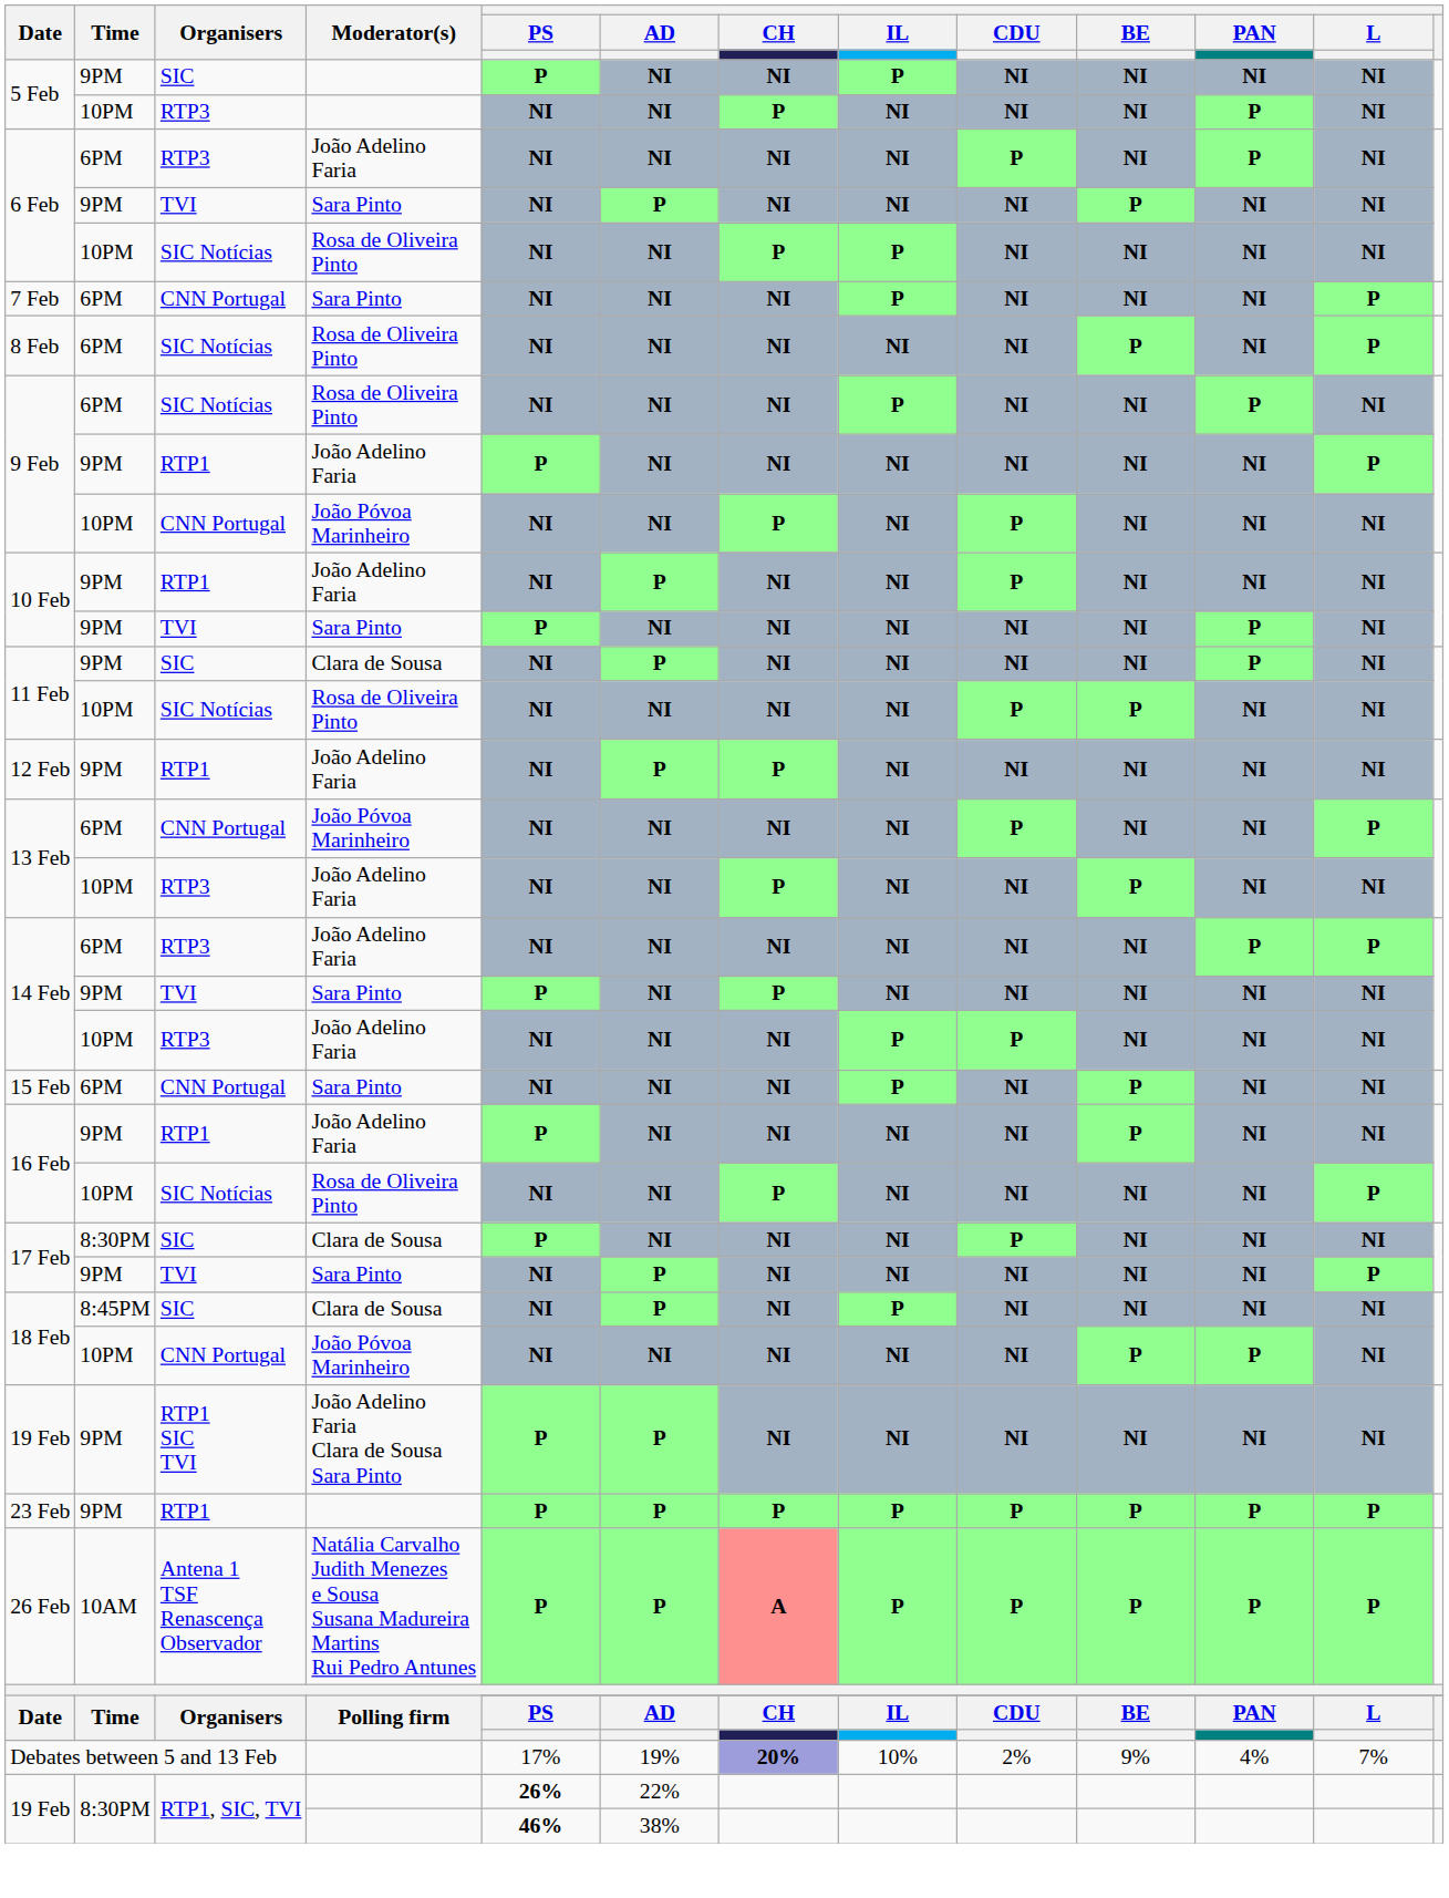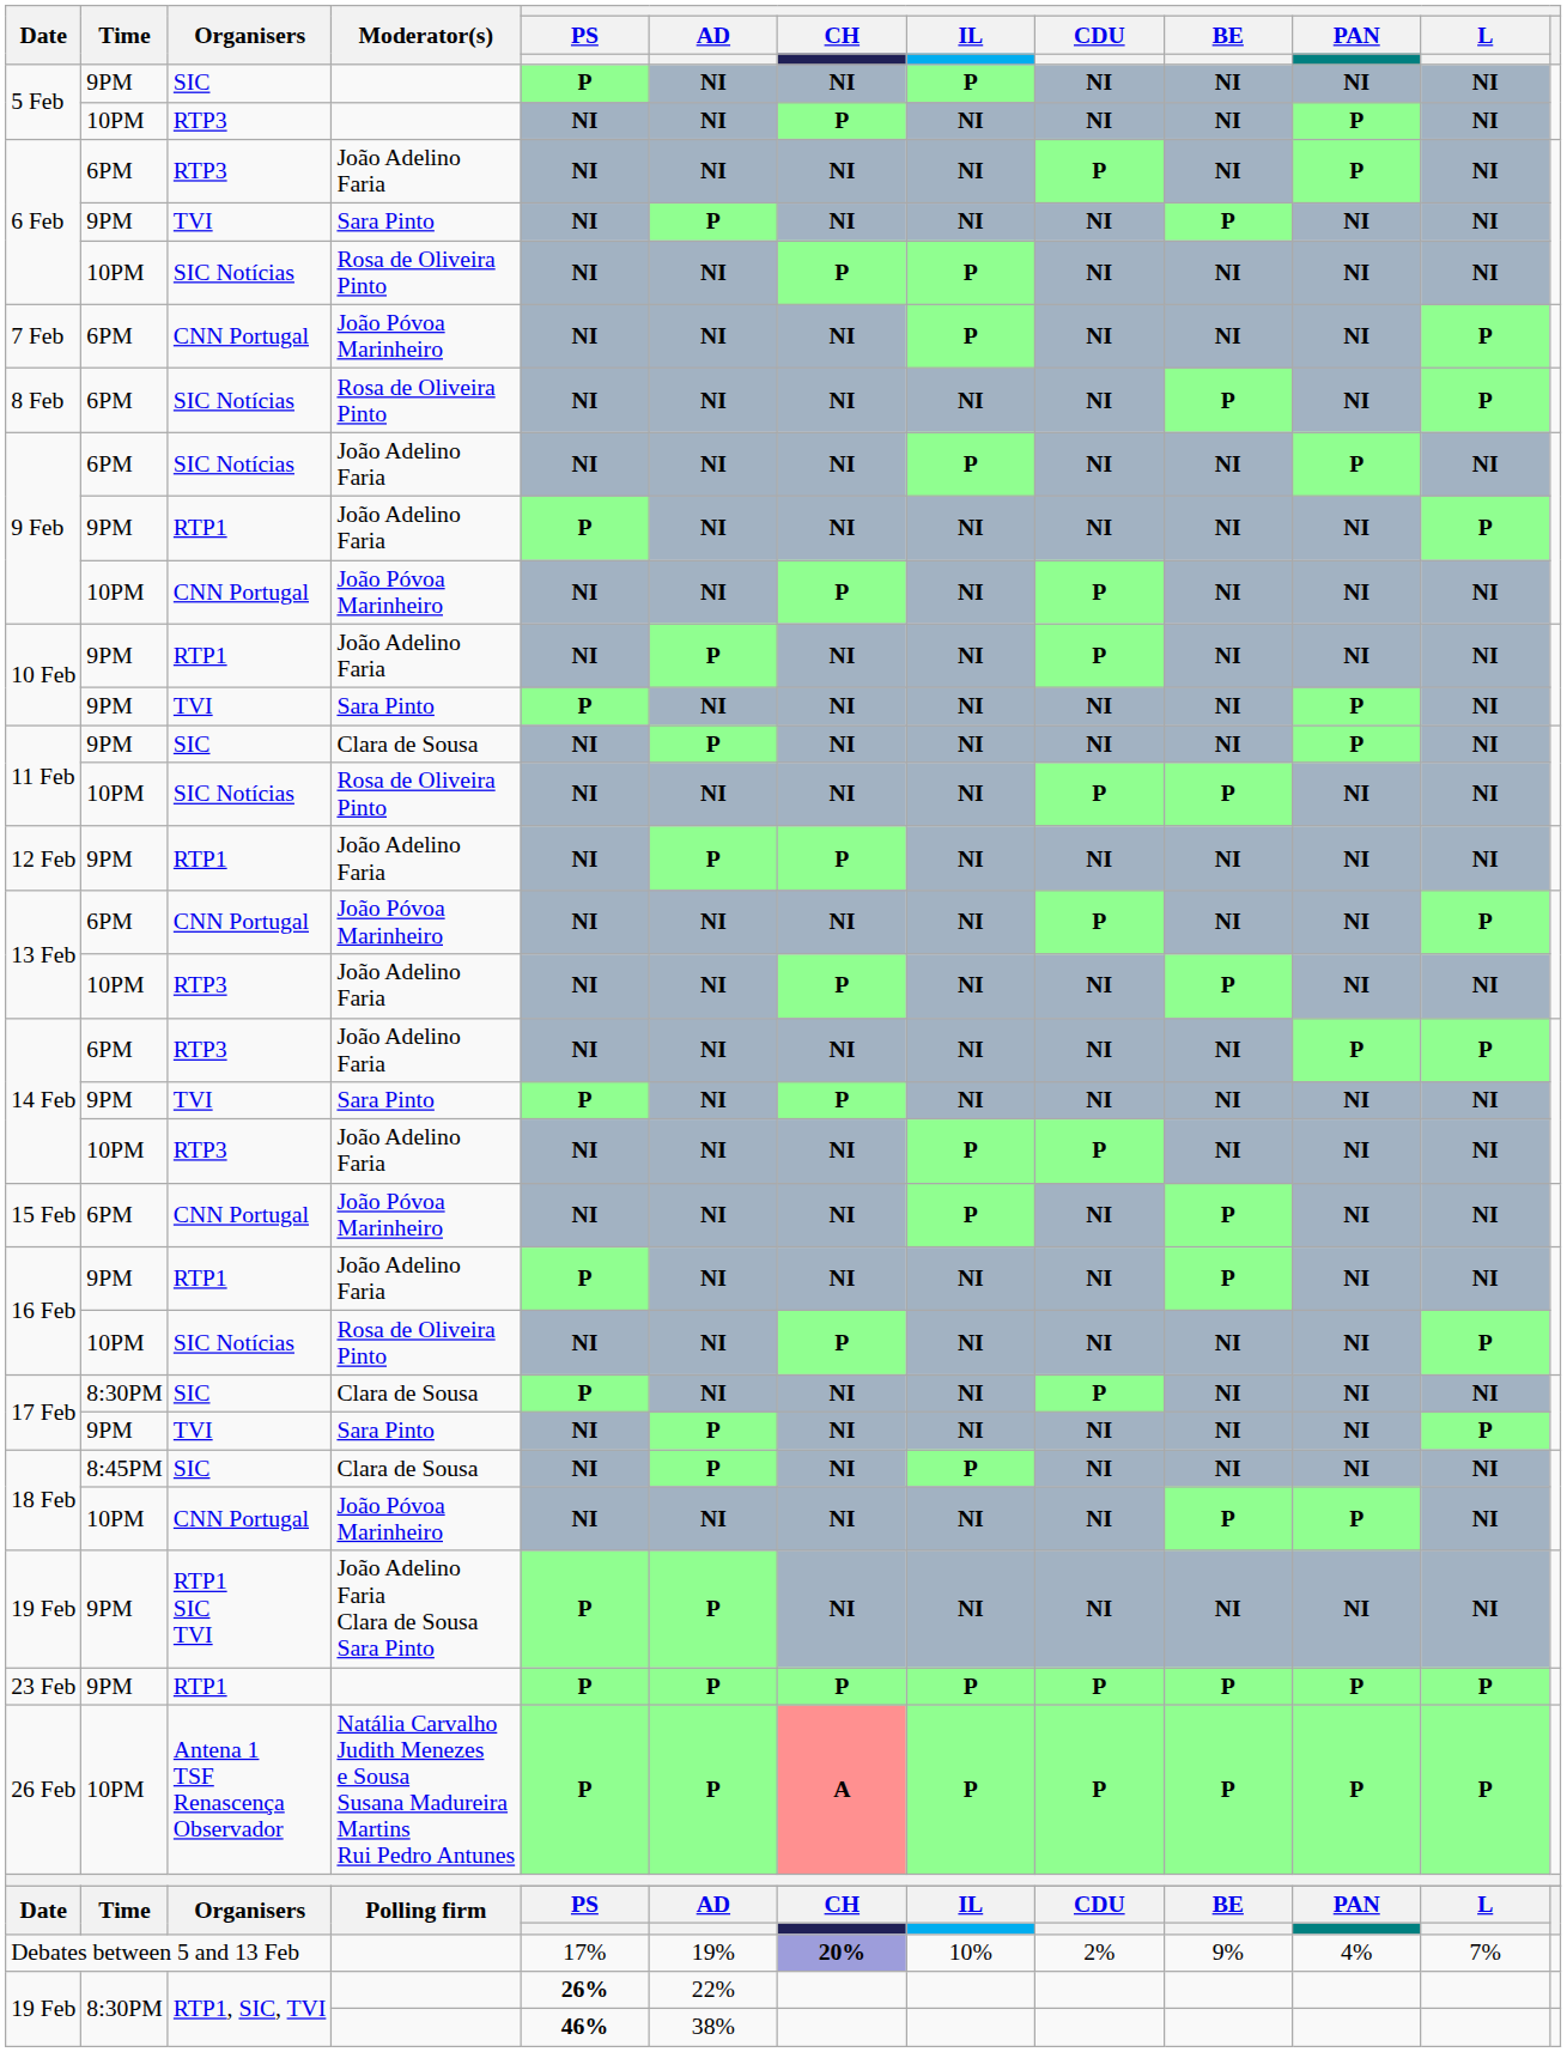7 Feb | Moderator(s): Sara Pinto -> João Póvoa Marinheiro
9 Feb / SIC Notícias | Moderator(s): Rosa de Oliveira Pinto -> João Adelino Faria
15 Feb | Moderator(s): Sara Pinto -> João Póvoa Marinheiro
26 Feb | Time: 10AM -> 10PM
